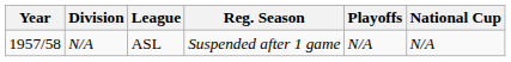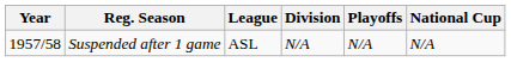columns swapped: Division <-> Reg. Season
